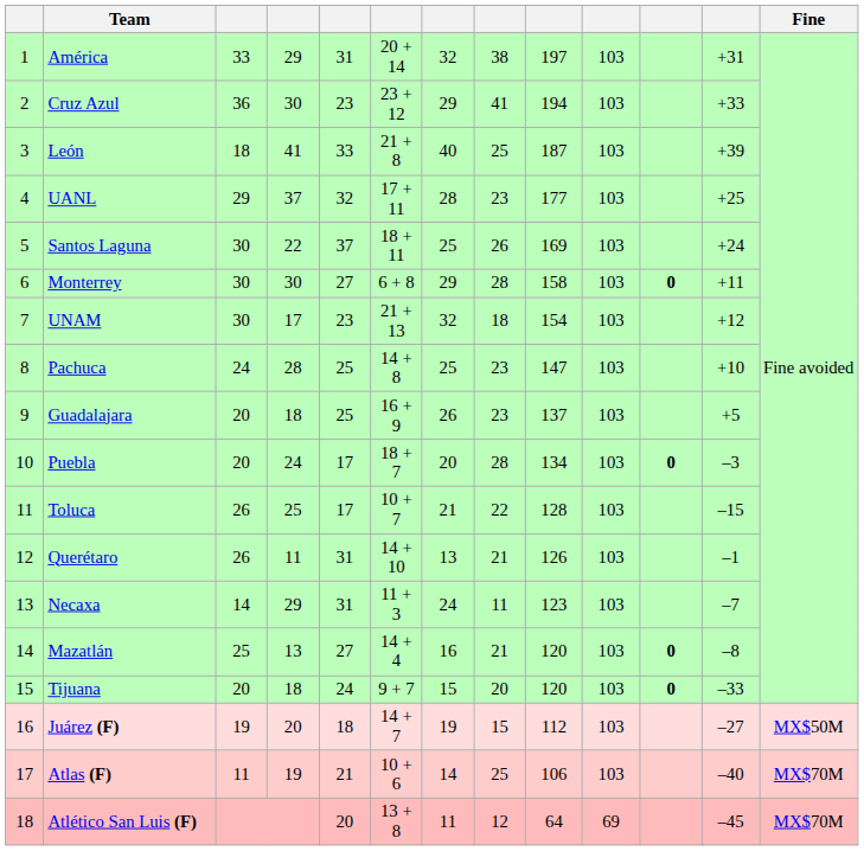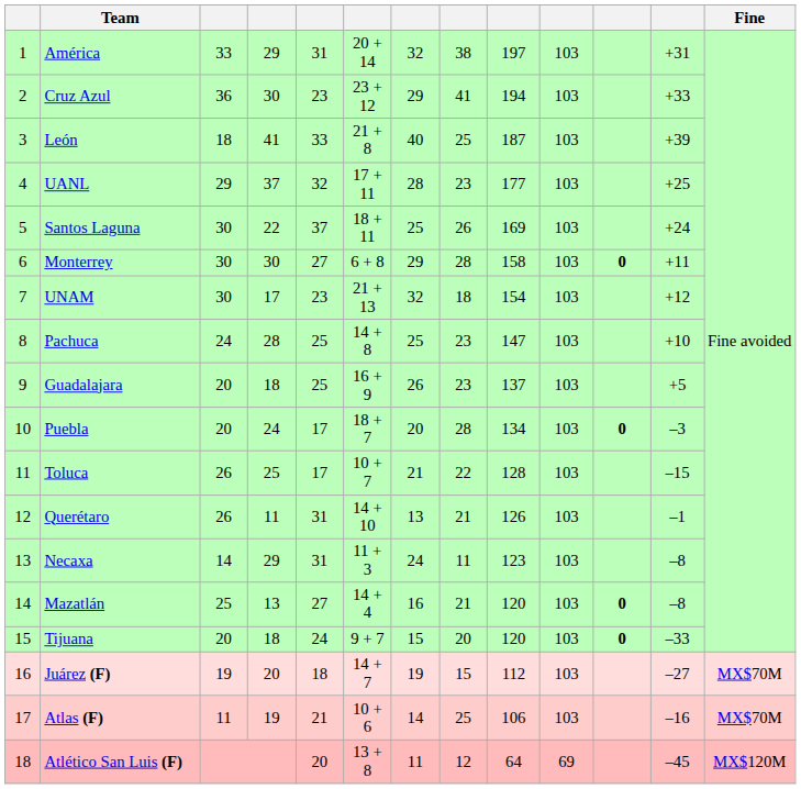Necaxa | column 12: –7 -> –8
Juárez (F) | Fine: MX$50M -> MX$70M
Atlas (F) | column 12: –40 -> –16
Atlético San Luis (F) | Fine: MX$70M -> MX$120M
